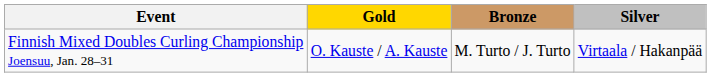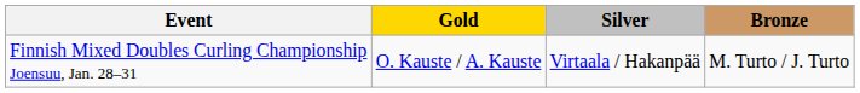columns swapped: Silver <-> Bronze
